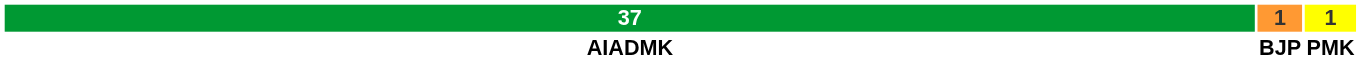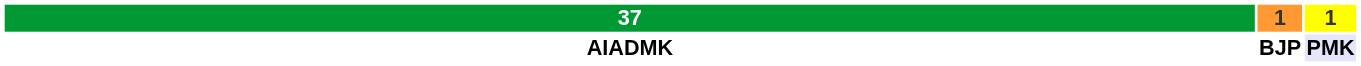AIADMK | column 3: no background -> lavender background
